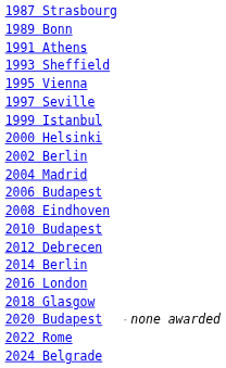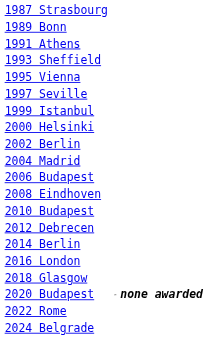2020 Budapest | column 2: normal -> bold
